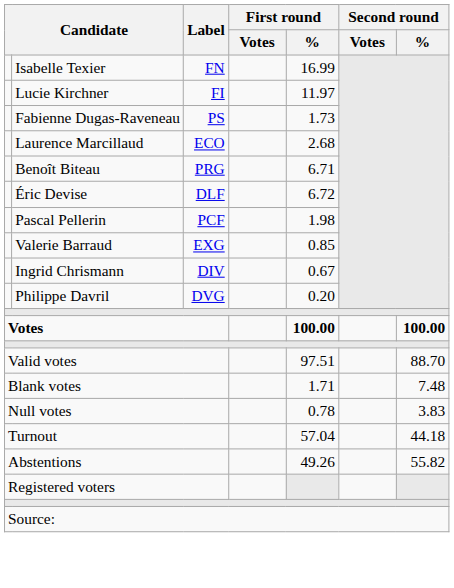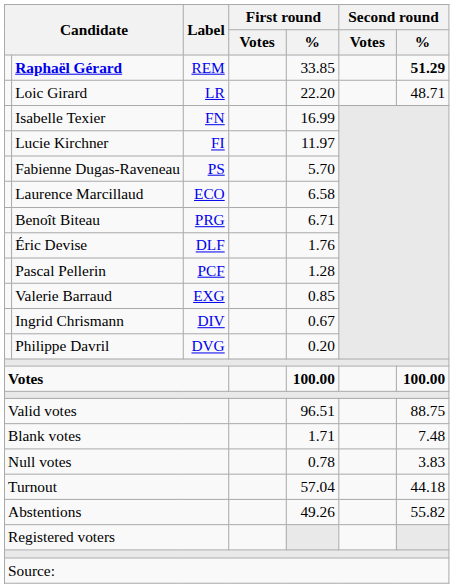+ row: Raphaël Gérard | REM | 33.85 | 51.29
+ row: Loic Girard | LR | 22.20 | 48.71
Fabienne Dugas-Raveneau | First round / %: 1.73 -> 5.70
Laurence Marcillaud | First round / %: 2.68 -> 6.58
Éric Devise | First round / %: 6.72 -> 1.76
Pascal Pellerin | First round / %: 1.98 -> 1.28
Valid votes | First round / %: 97.51 -> 96.51
Valid votes | Second round / %: 88.70 -> 88.75
